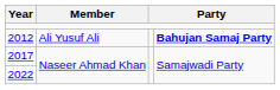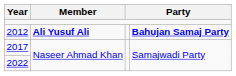2012 | Member: normal -> bold
